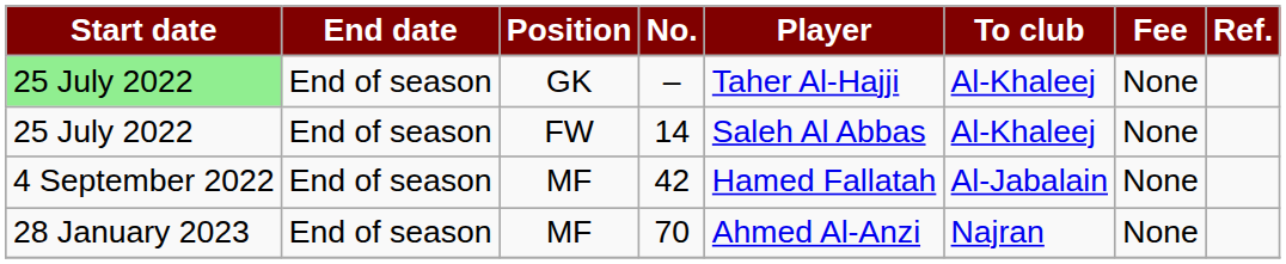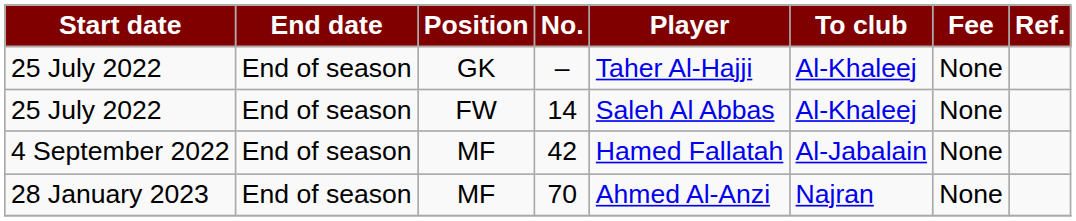– | Start date: lightgreen background -> no background
